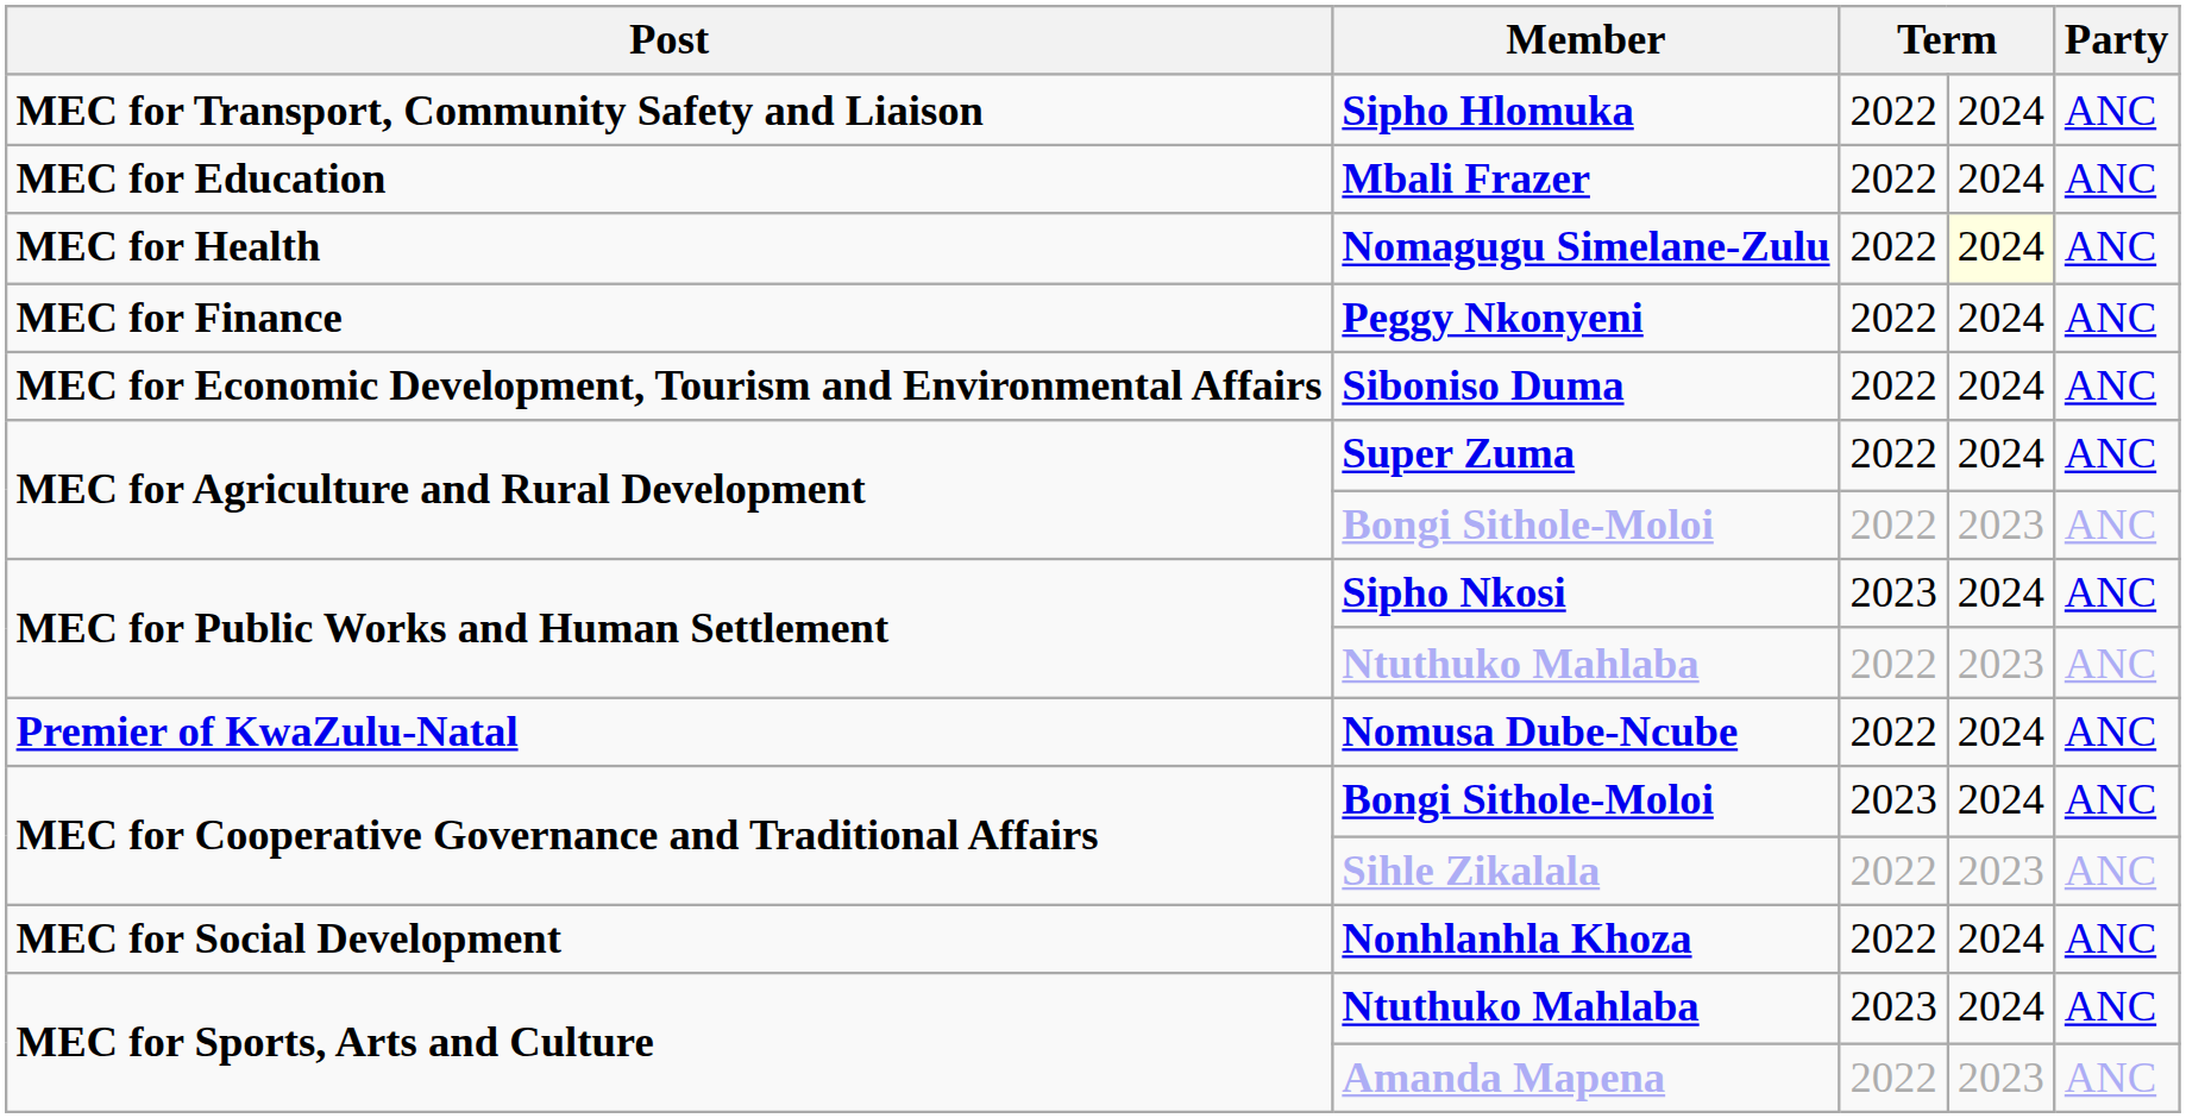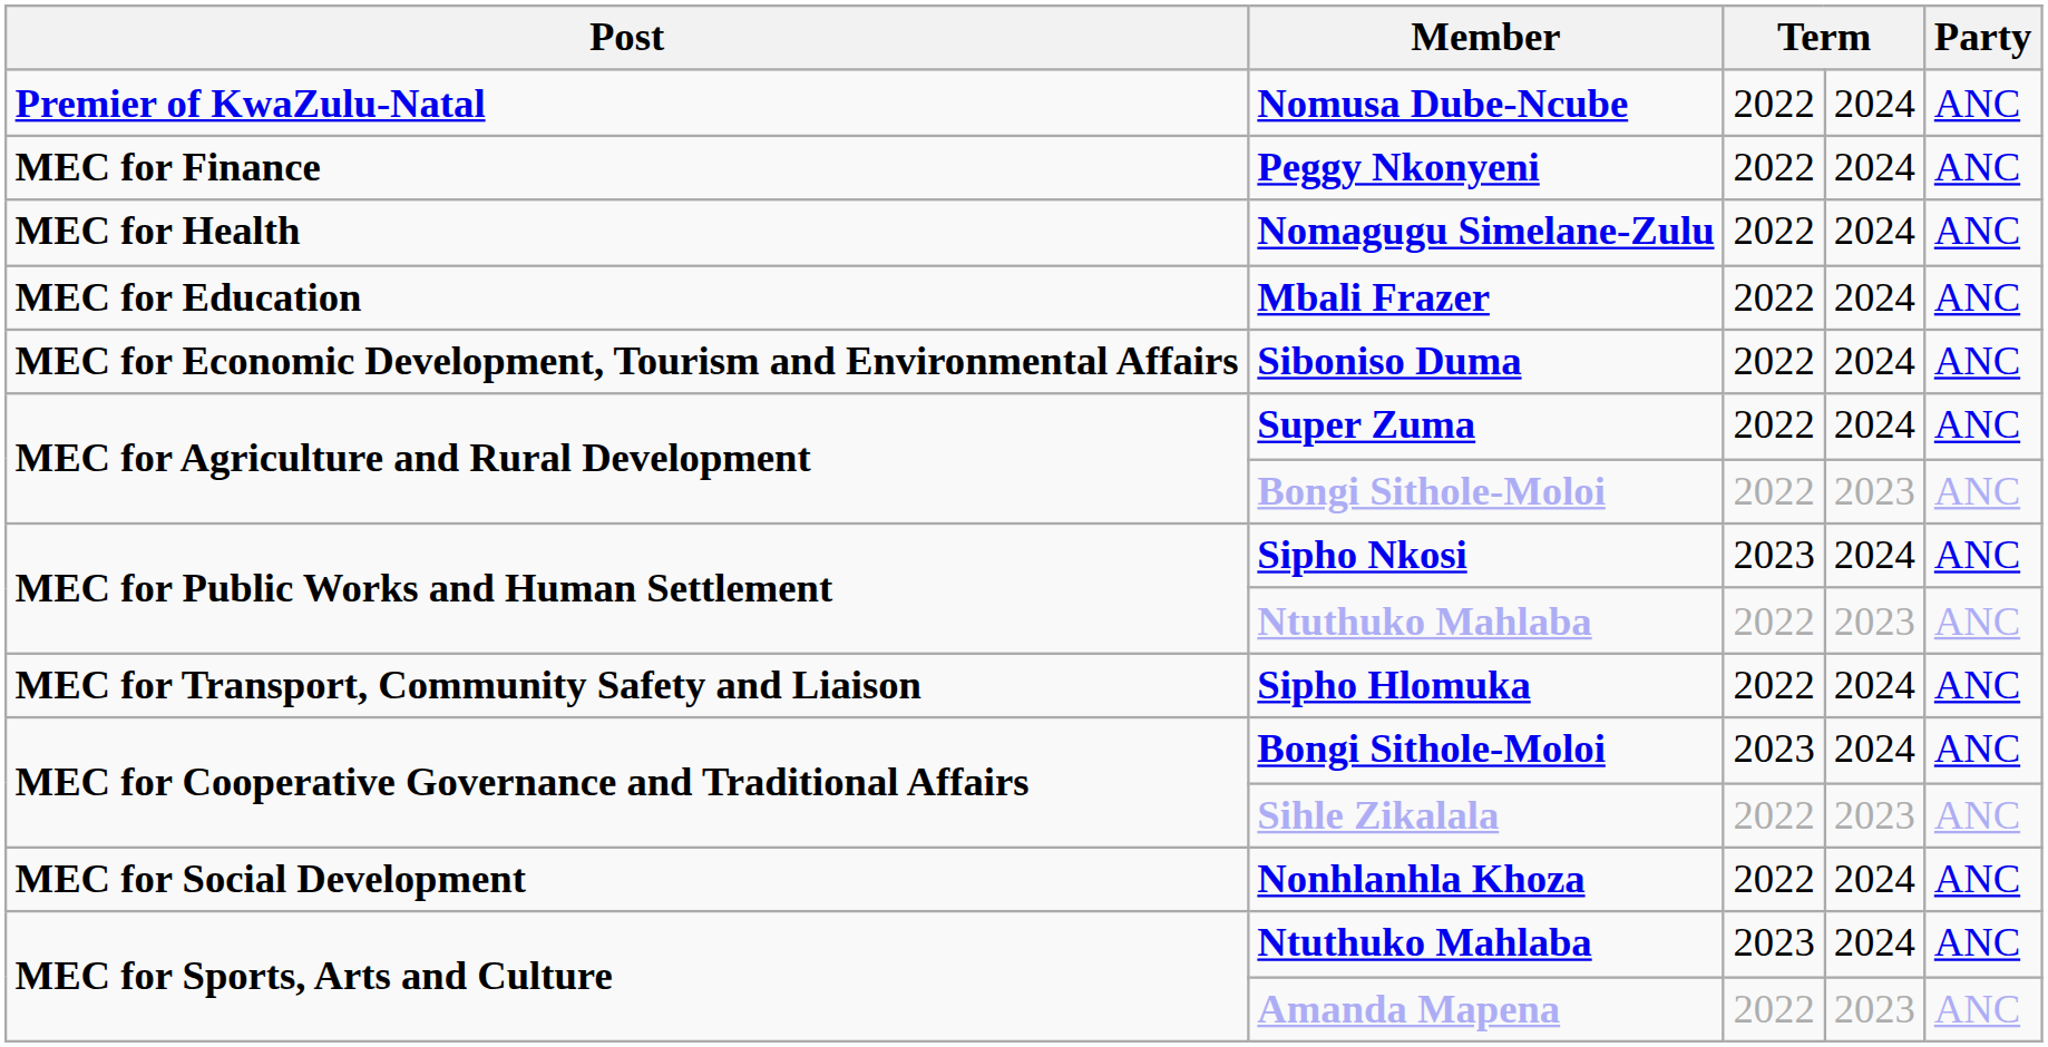rows swapped: Nomusa Dube-Ncube <-> Sipho Hlomuka
rows swapped: Peggy Nkonyeni <-> Mbali Frazer
Nomagugu Simelane-Zulu | column 4: lightyellow background -> no background
